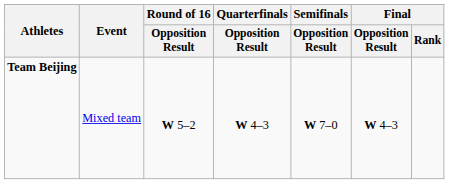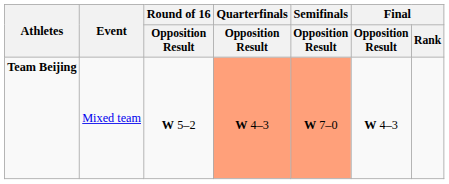Team Beijing | Quarterfinals / Opposition Result: no background -> lightsalmon background
Team Beijing | Semifinals / Opposition Result: no background -> lightsalmon background
